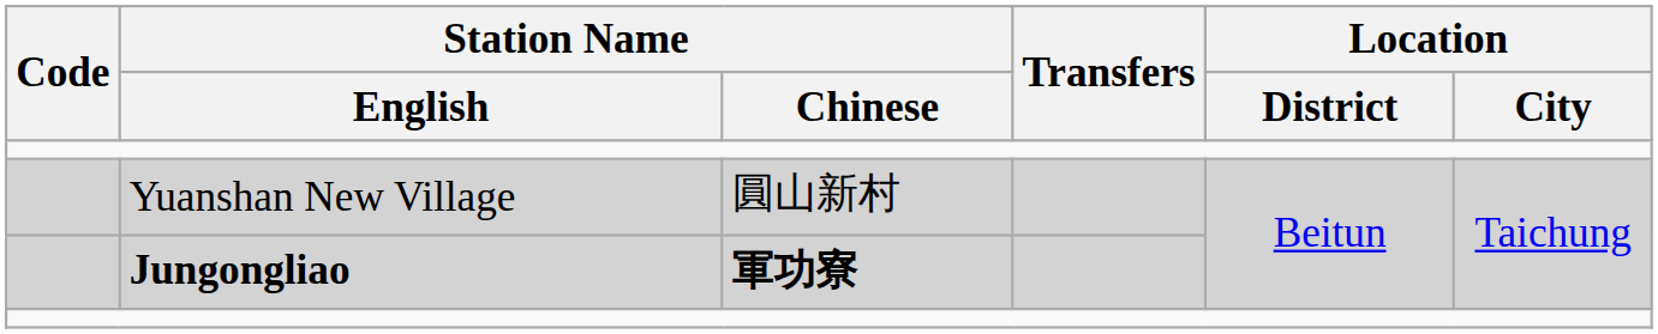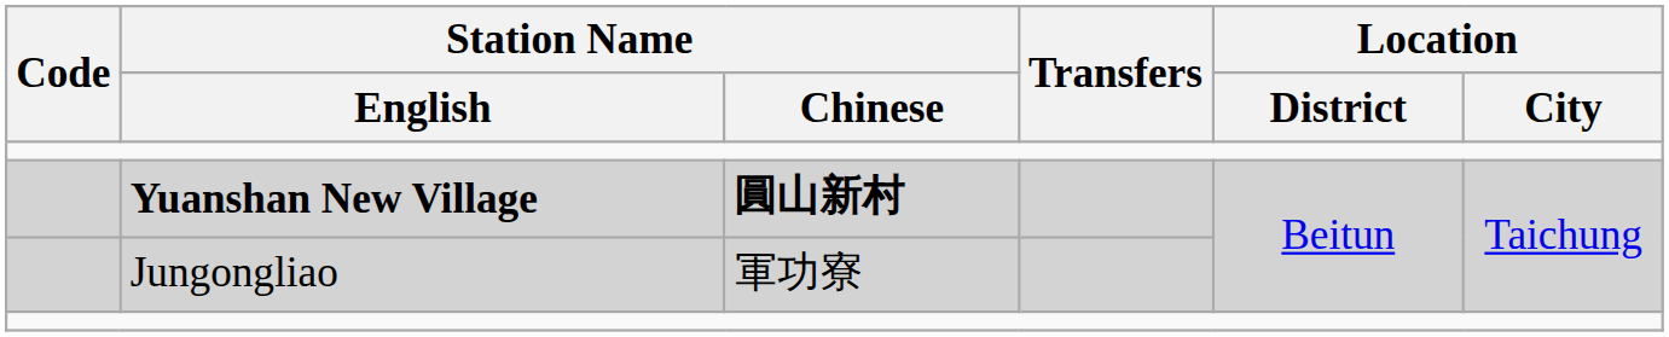Yuanshan New Village | Station Name / English: normal -> bold
Yuanshan New Village | Station Name / Chinese: normal -> bold
Jungongliao | Station Name / English: bold -> normal
Jungongliao | Station Name / Chinese: bold -> normal
